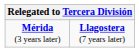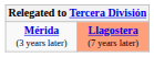Mérida (3 years later) | column 2: no background -> lightsalmon background
